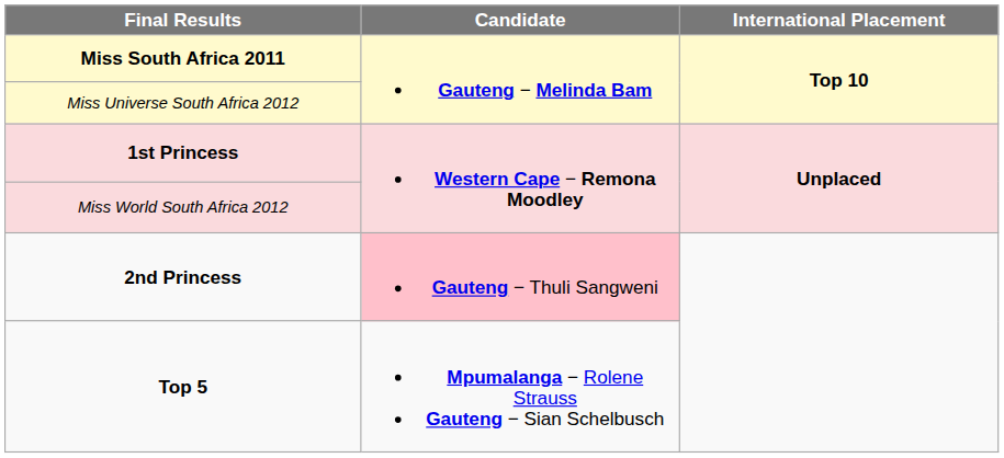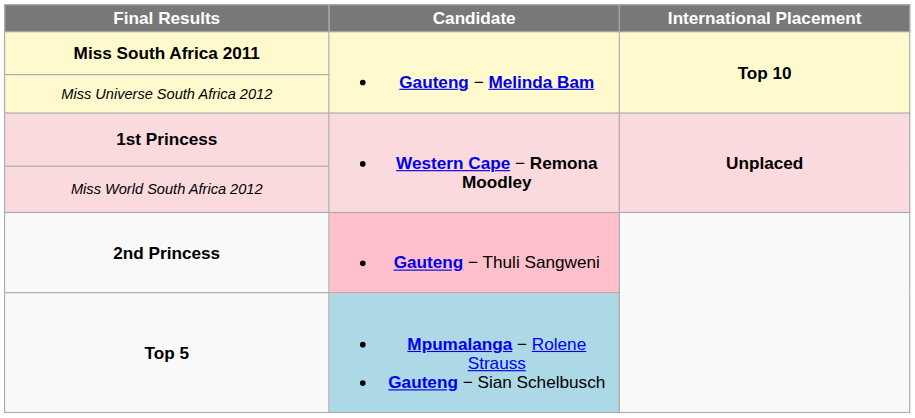Top 5 | Candidate: no background -> lightblue background
